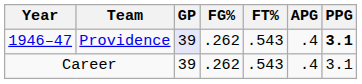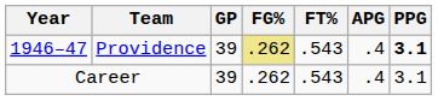1946–47 | GP: lavender background -> no background
1946–47 | FG%: no background -> khaki background
